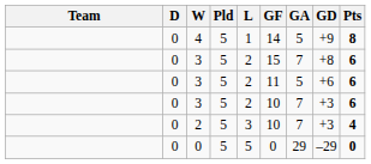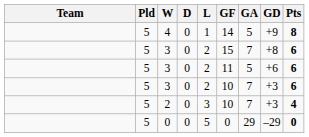columns swapped: Pld <-> D
